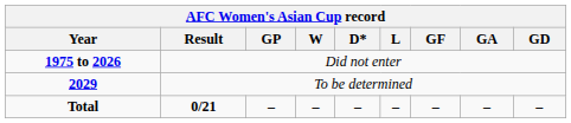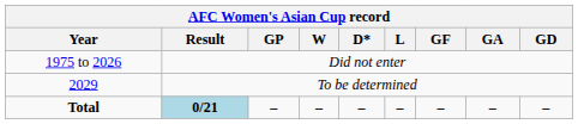1975 to 2026 | Year: bold -> normal
2029 | Year: bold -> normal
Total | Result: no background -> lightblue background
